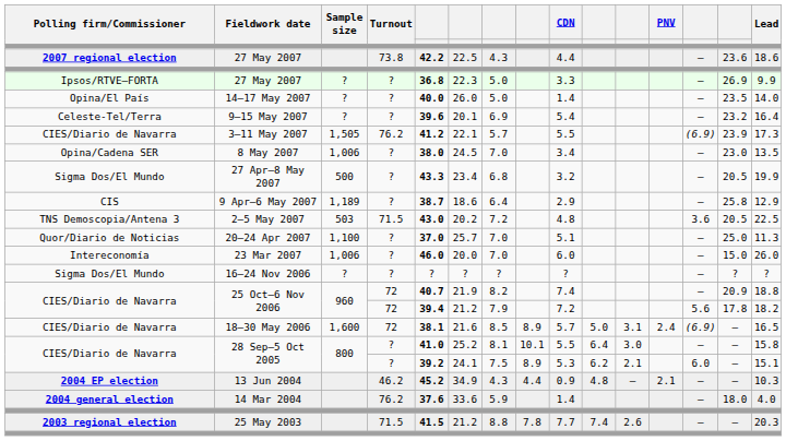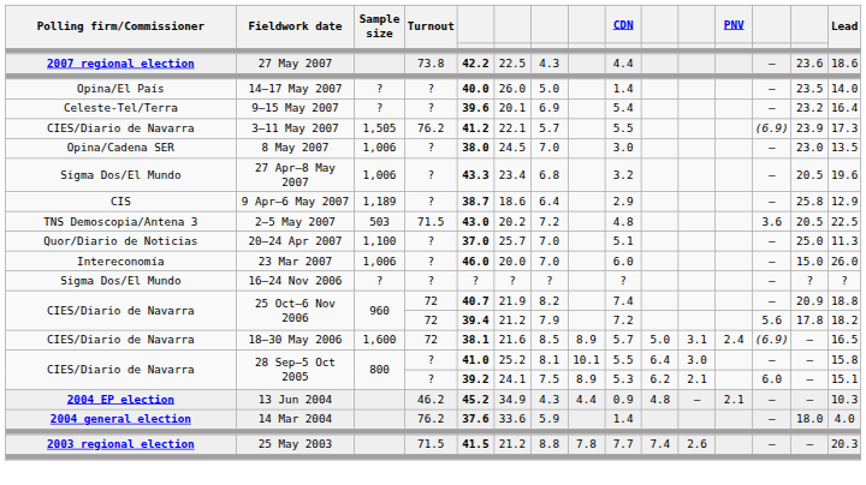- row: Ipsos/RTVE–FORTA | 27 May 2007 | ? | ? | 36.8 | 22.3 | 5.0 | 3.3 | – | 26.9 | 9.9
8 May 2007 | CDN: 3.4 -> 3.0
27 Apr–8 May 2007 | Sample size: 500 -> 1,006
27 Apr–8 May 2007 | Lead: 19.9 -> 19.6
